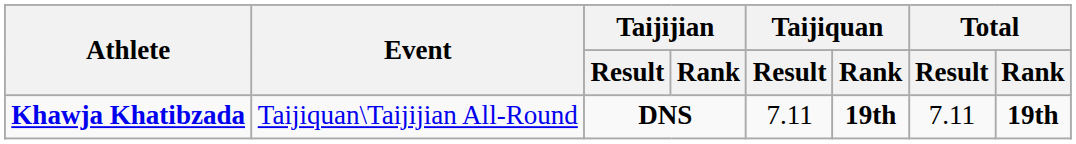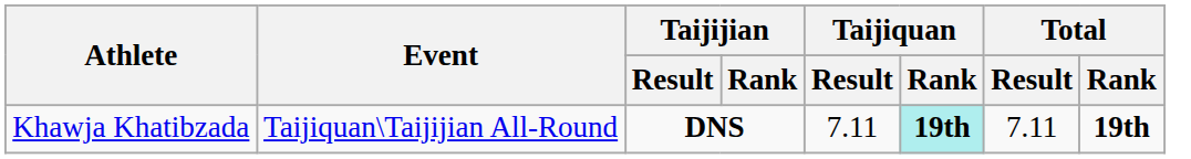row 3 | Athlete: bold -> normal
row 3 | Taijiquan / Rank: no background -> paleturquoise background
